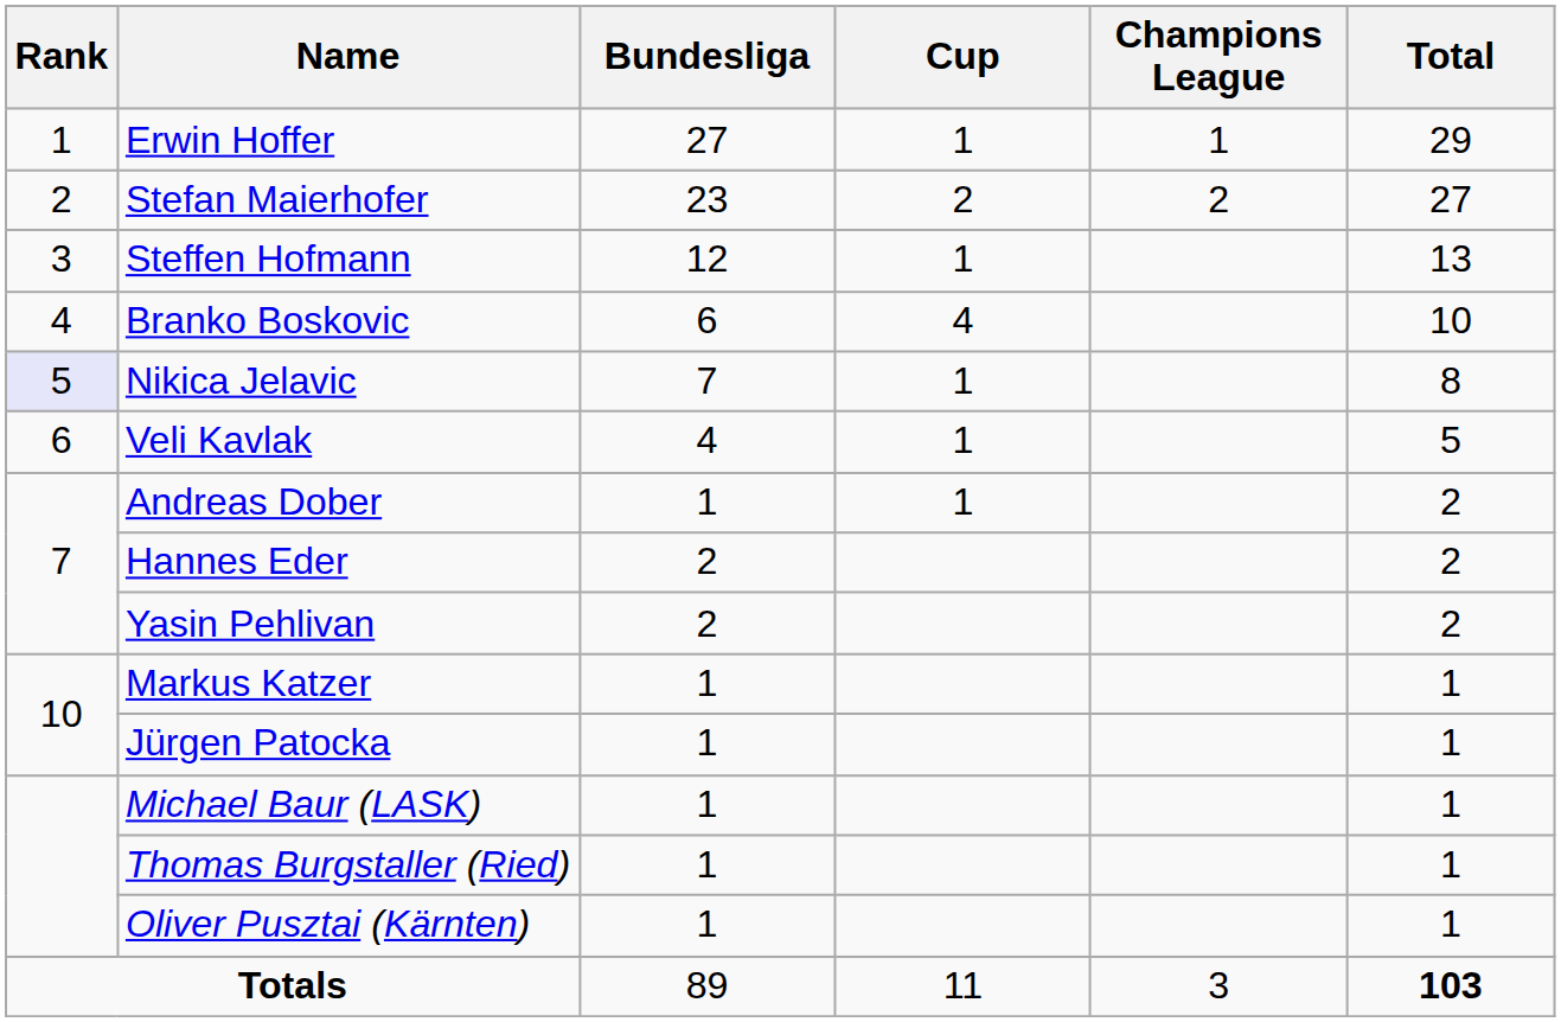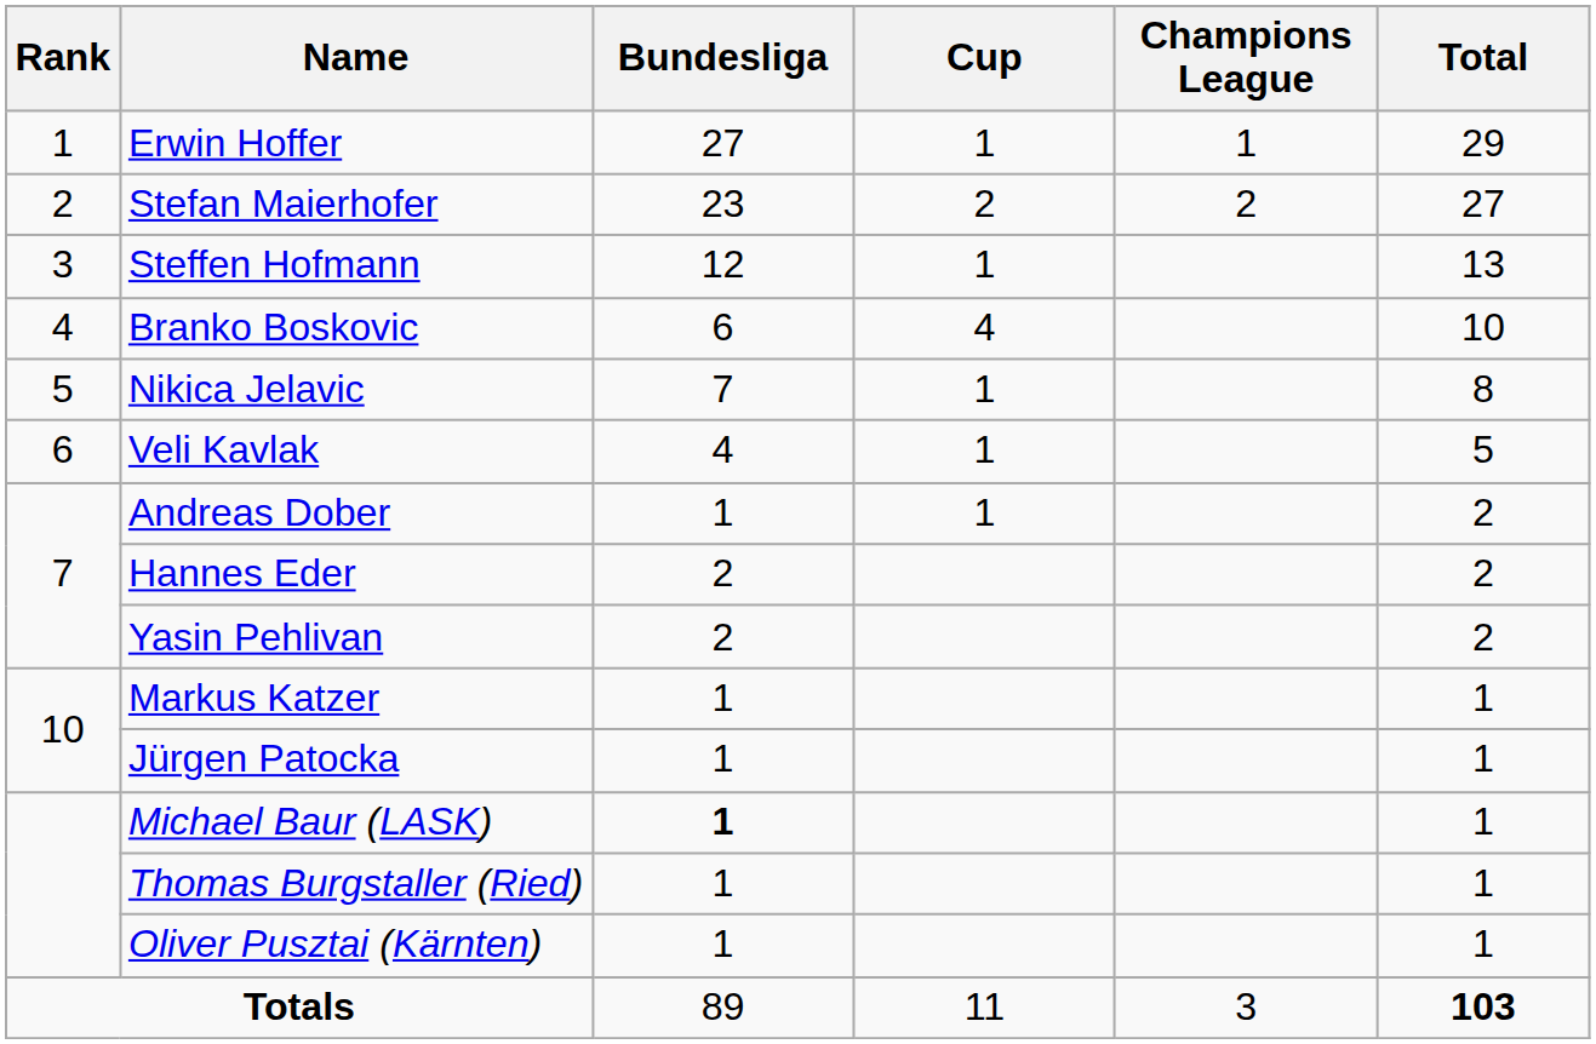Nikica Jelavic | Rank: lavender background -> no background
Michael Baur (LASK) | Bundesliga: normal -> bold
